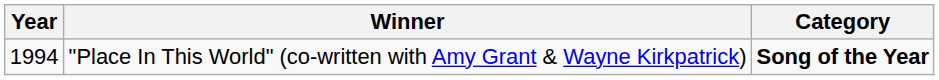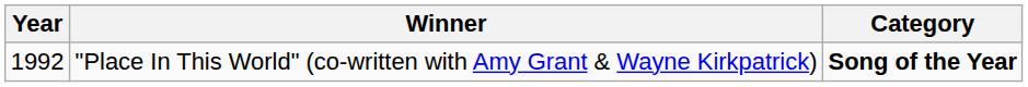row 2 | Year: 1994 -> 1992
